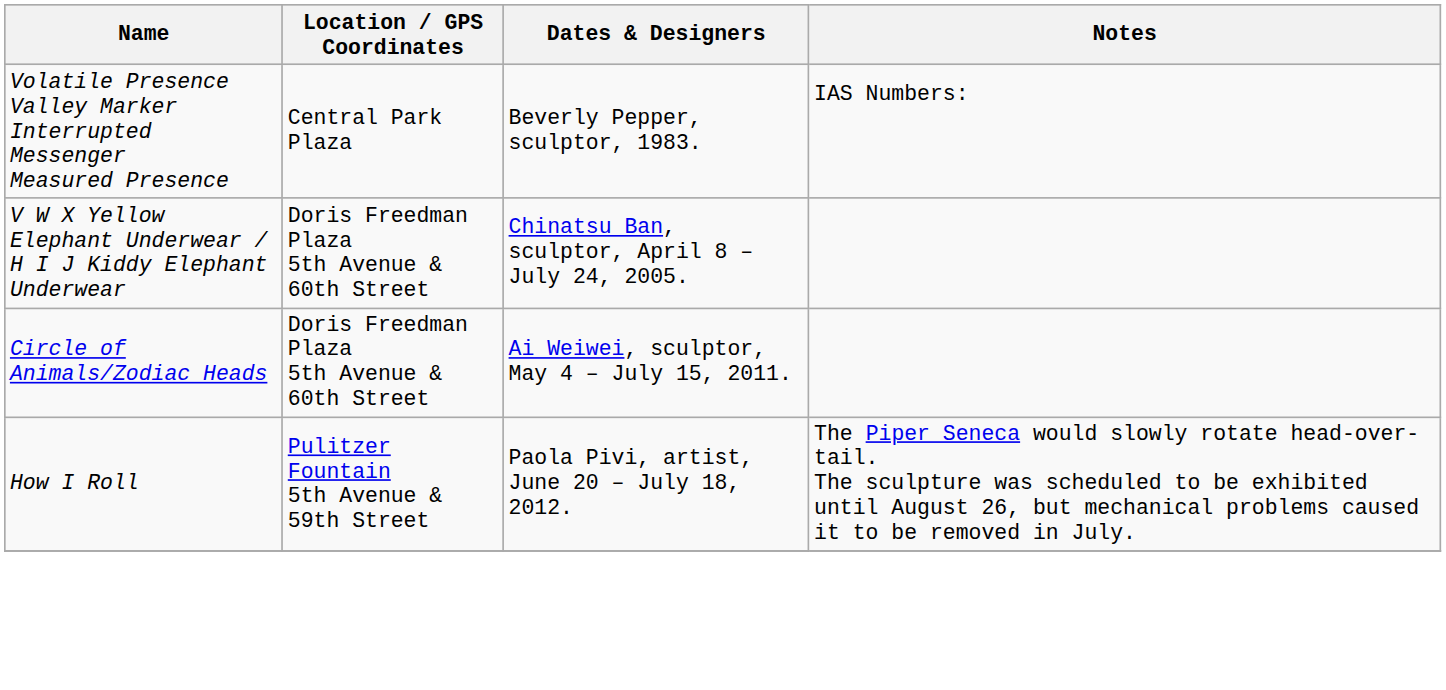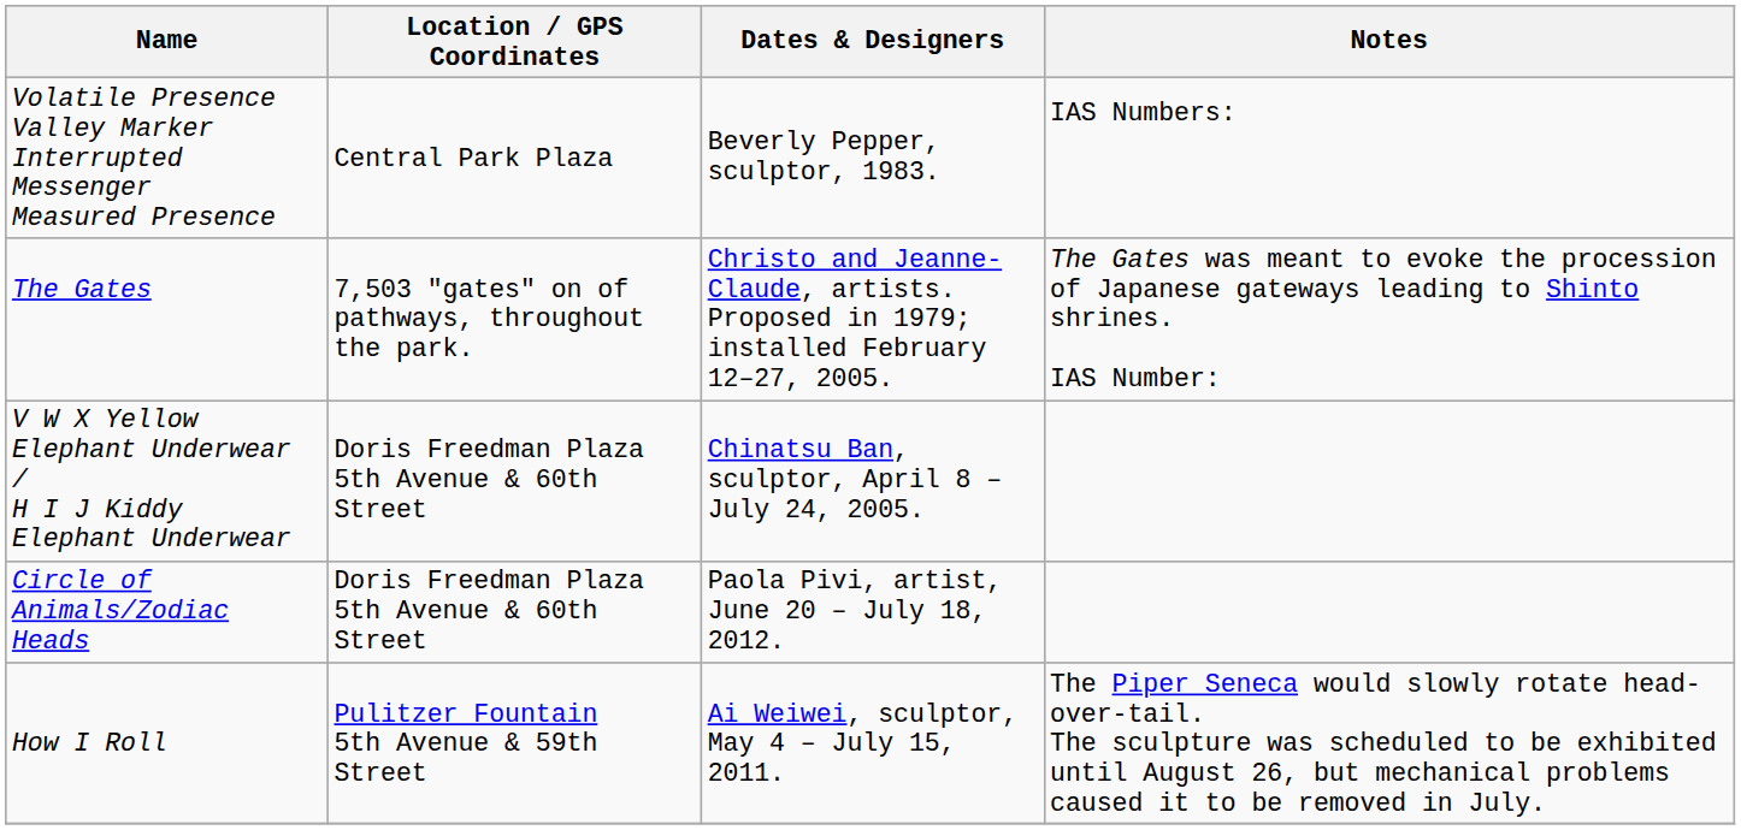+ row: The Gates | 7,503 "gates" on of pathways, throughout the park. | Christo and Jeanne-Claude, artists. Proposed in 1979; installed February 12–27, 2005. | The Gates was meant to evoke the procession of Japanese gateways leading to Shinto shrines. IAS Number:
Circle of Animals/Zodiac Heads | Dates & Designers: Ai Weiwei, sculptor, May 4 – July 15, 2011. -> Paola Pivi, artist, June 20 – July 18, 2012.
How I Roll | Dates & Designers: Paola Pivi, artist, June 20 – July 18, 2012. -> Ai Weiwei, sculptor, May 4 – July 15, 2011.
